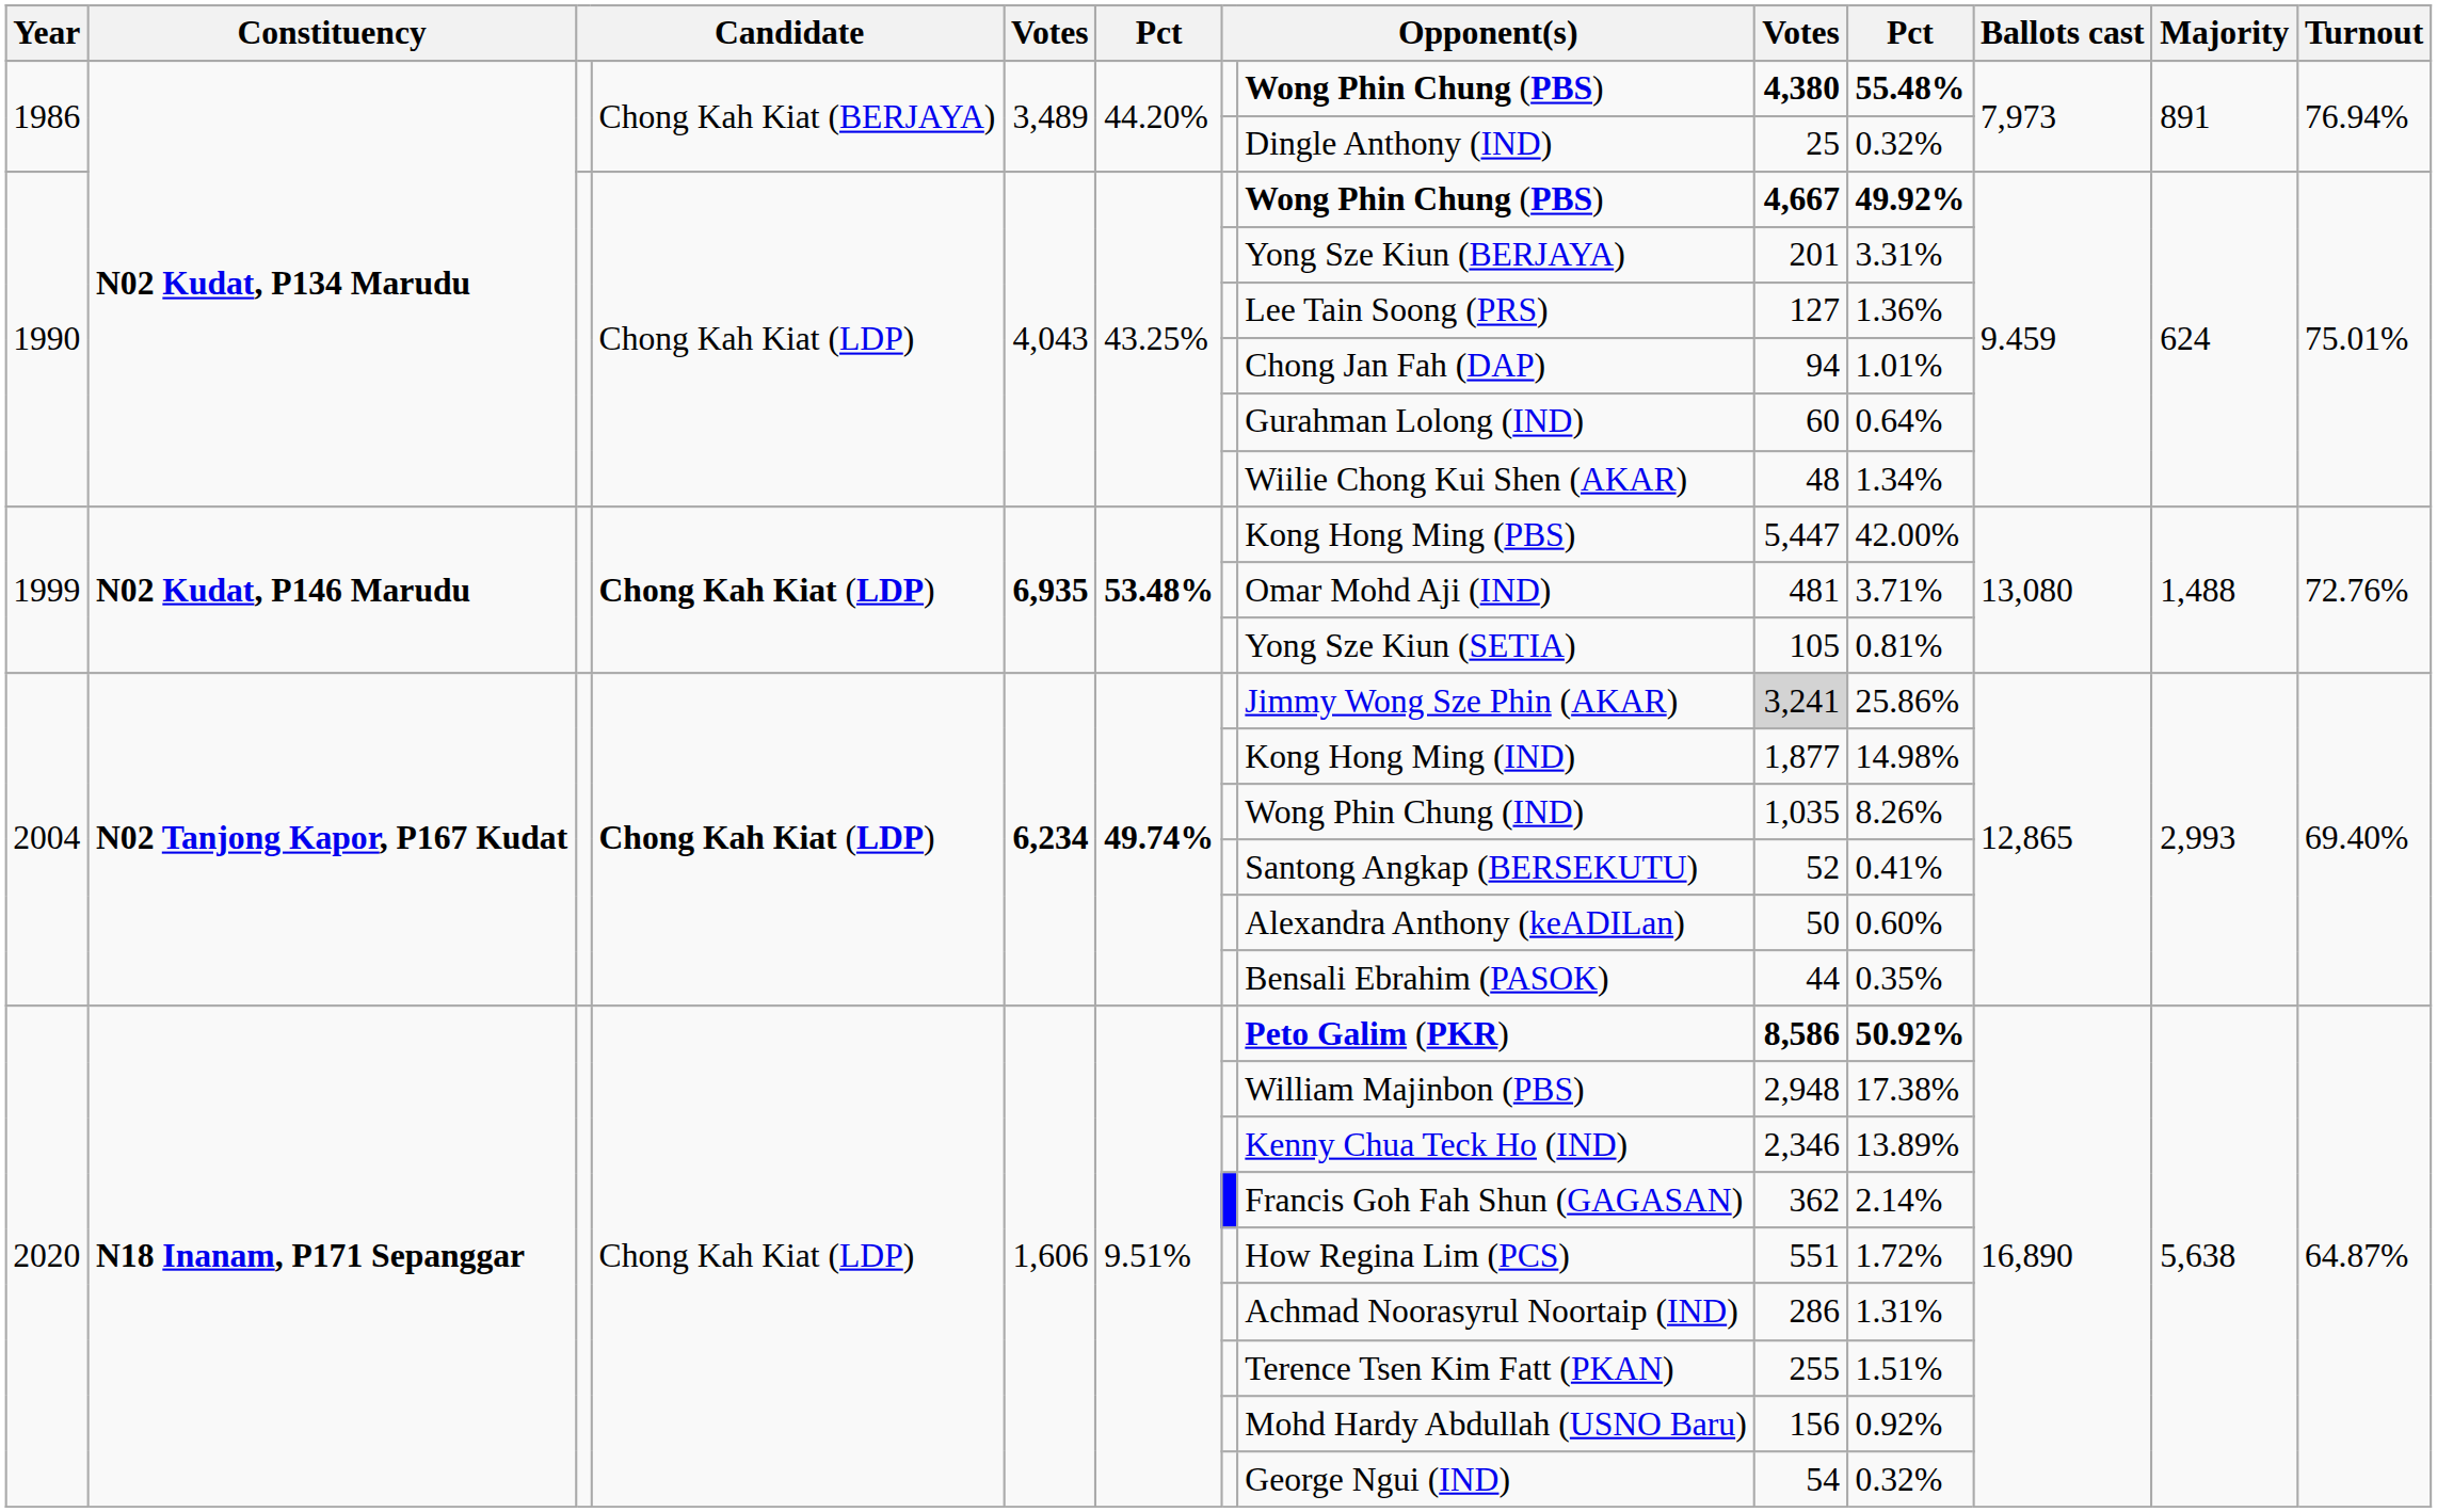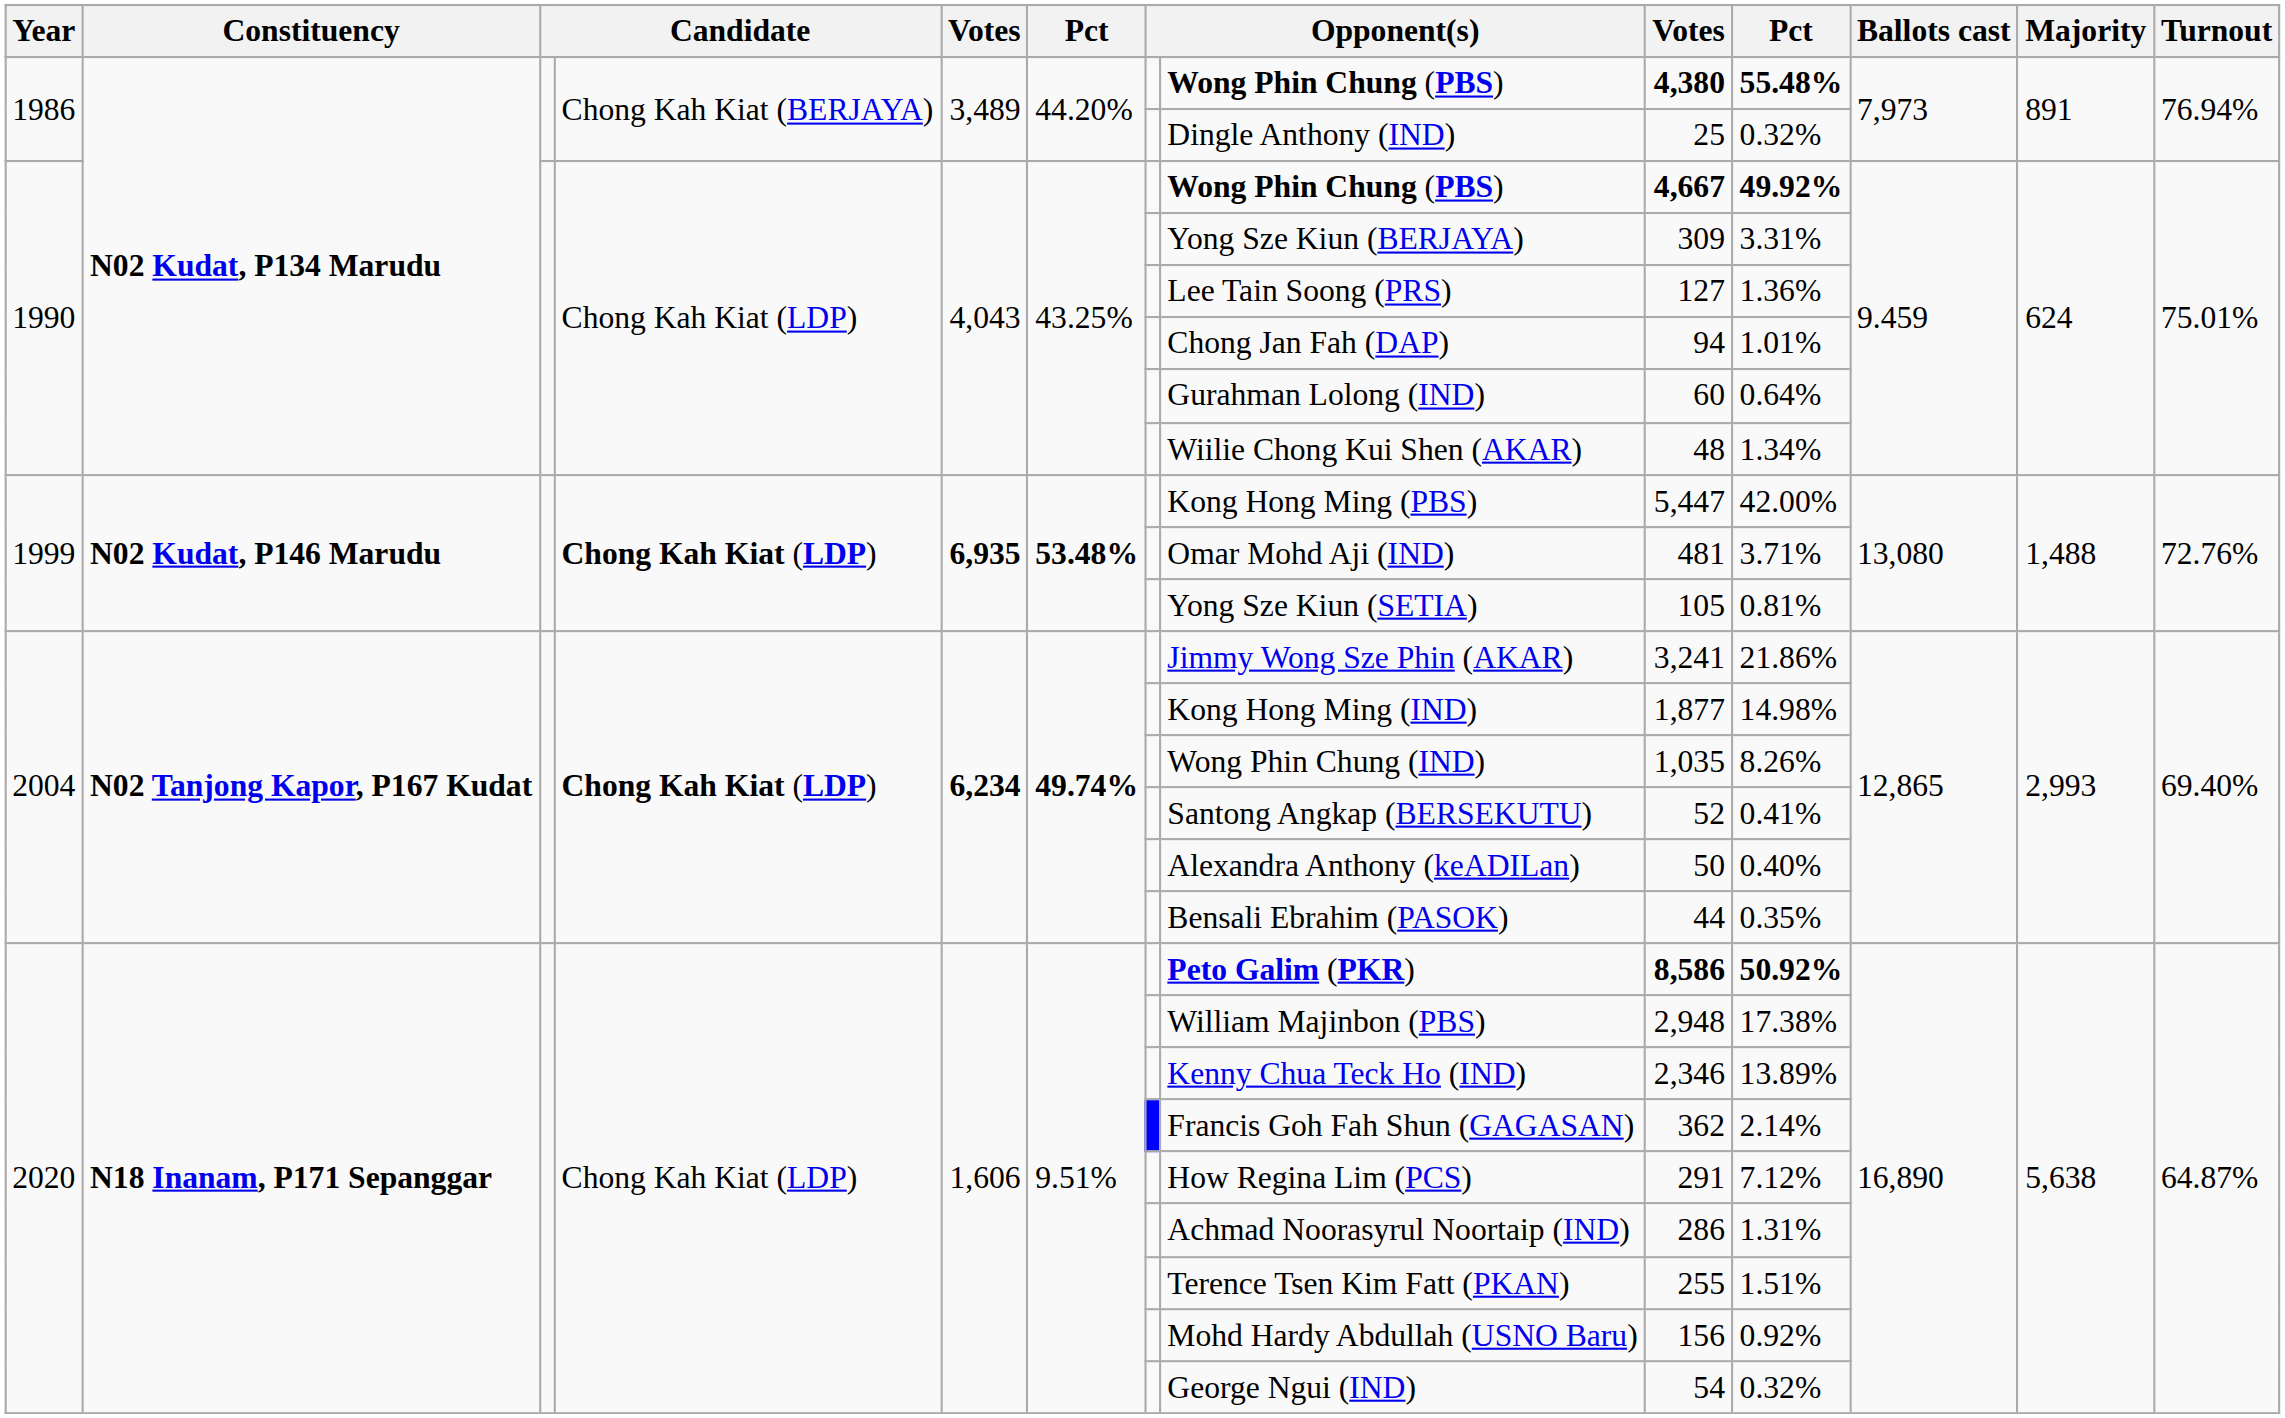row 5 | column 9: 201 -> 309
row 13 | column 9: lightgrey background -> no background
row 13 | column 10: 25.86% -> 21.86%
row 17 | column 10: 0.60% -> 0.40%
row 23 | column 9: 551 -> 291
row 23 | column 10: 1.72% -> 7.12%
